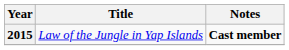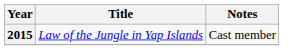2015 | Notes: bold -> normal
